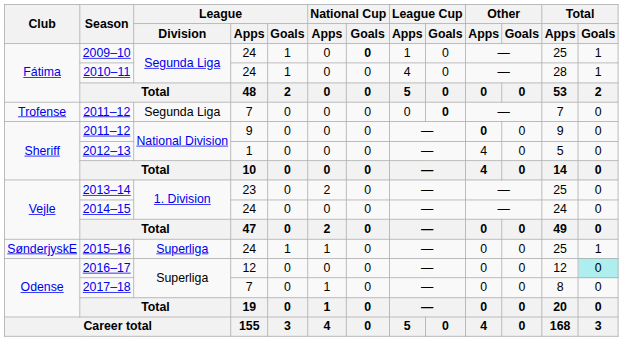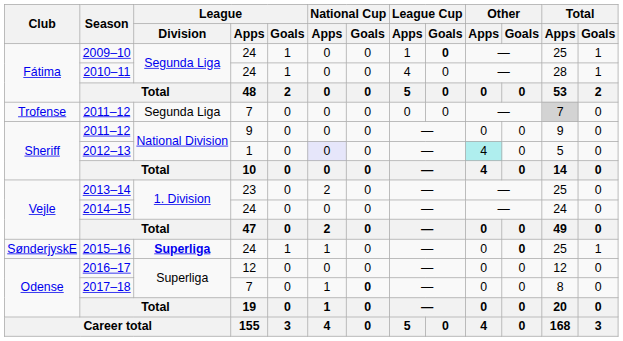2009–10 | National Cup / Goals: bold -> normal
2009–10 | League Cup / Goals: normal -> bold
Trofense / 2011–12 | League Cup / Goals: bold -> normal
Trofense / 2011–12 | Total / Apps: no background -> lightgrey background
Sheriff / 2011–12 | Other / Apps: bold -> normal
2012–13 | National Cup / Apps: no background -> lavender background
2012–13 | Other / Apps: no background -> paleturquoise background
2015–16 | League / Division: normal -> bold
2015–16 | Other / Goals: normal -> bold
2016–17 | Total / Goals: paleturquoise background -> no background
2017–18 | National Cup / Goals: normal -> bold
